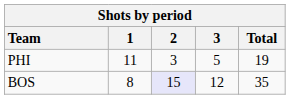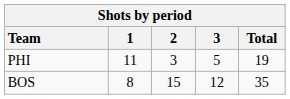BOS | 2: lavender background -> no background
